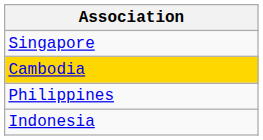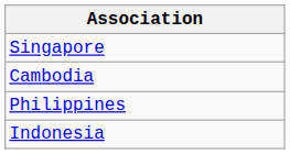row 3 | column 1: gold background -> no background
